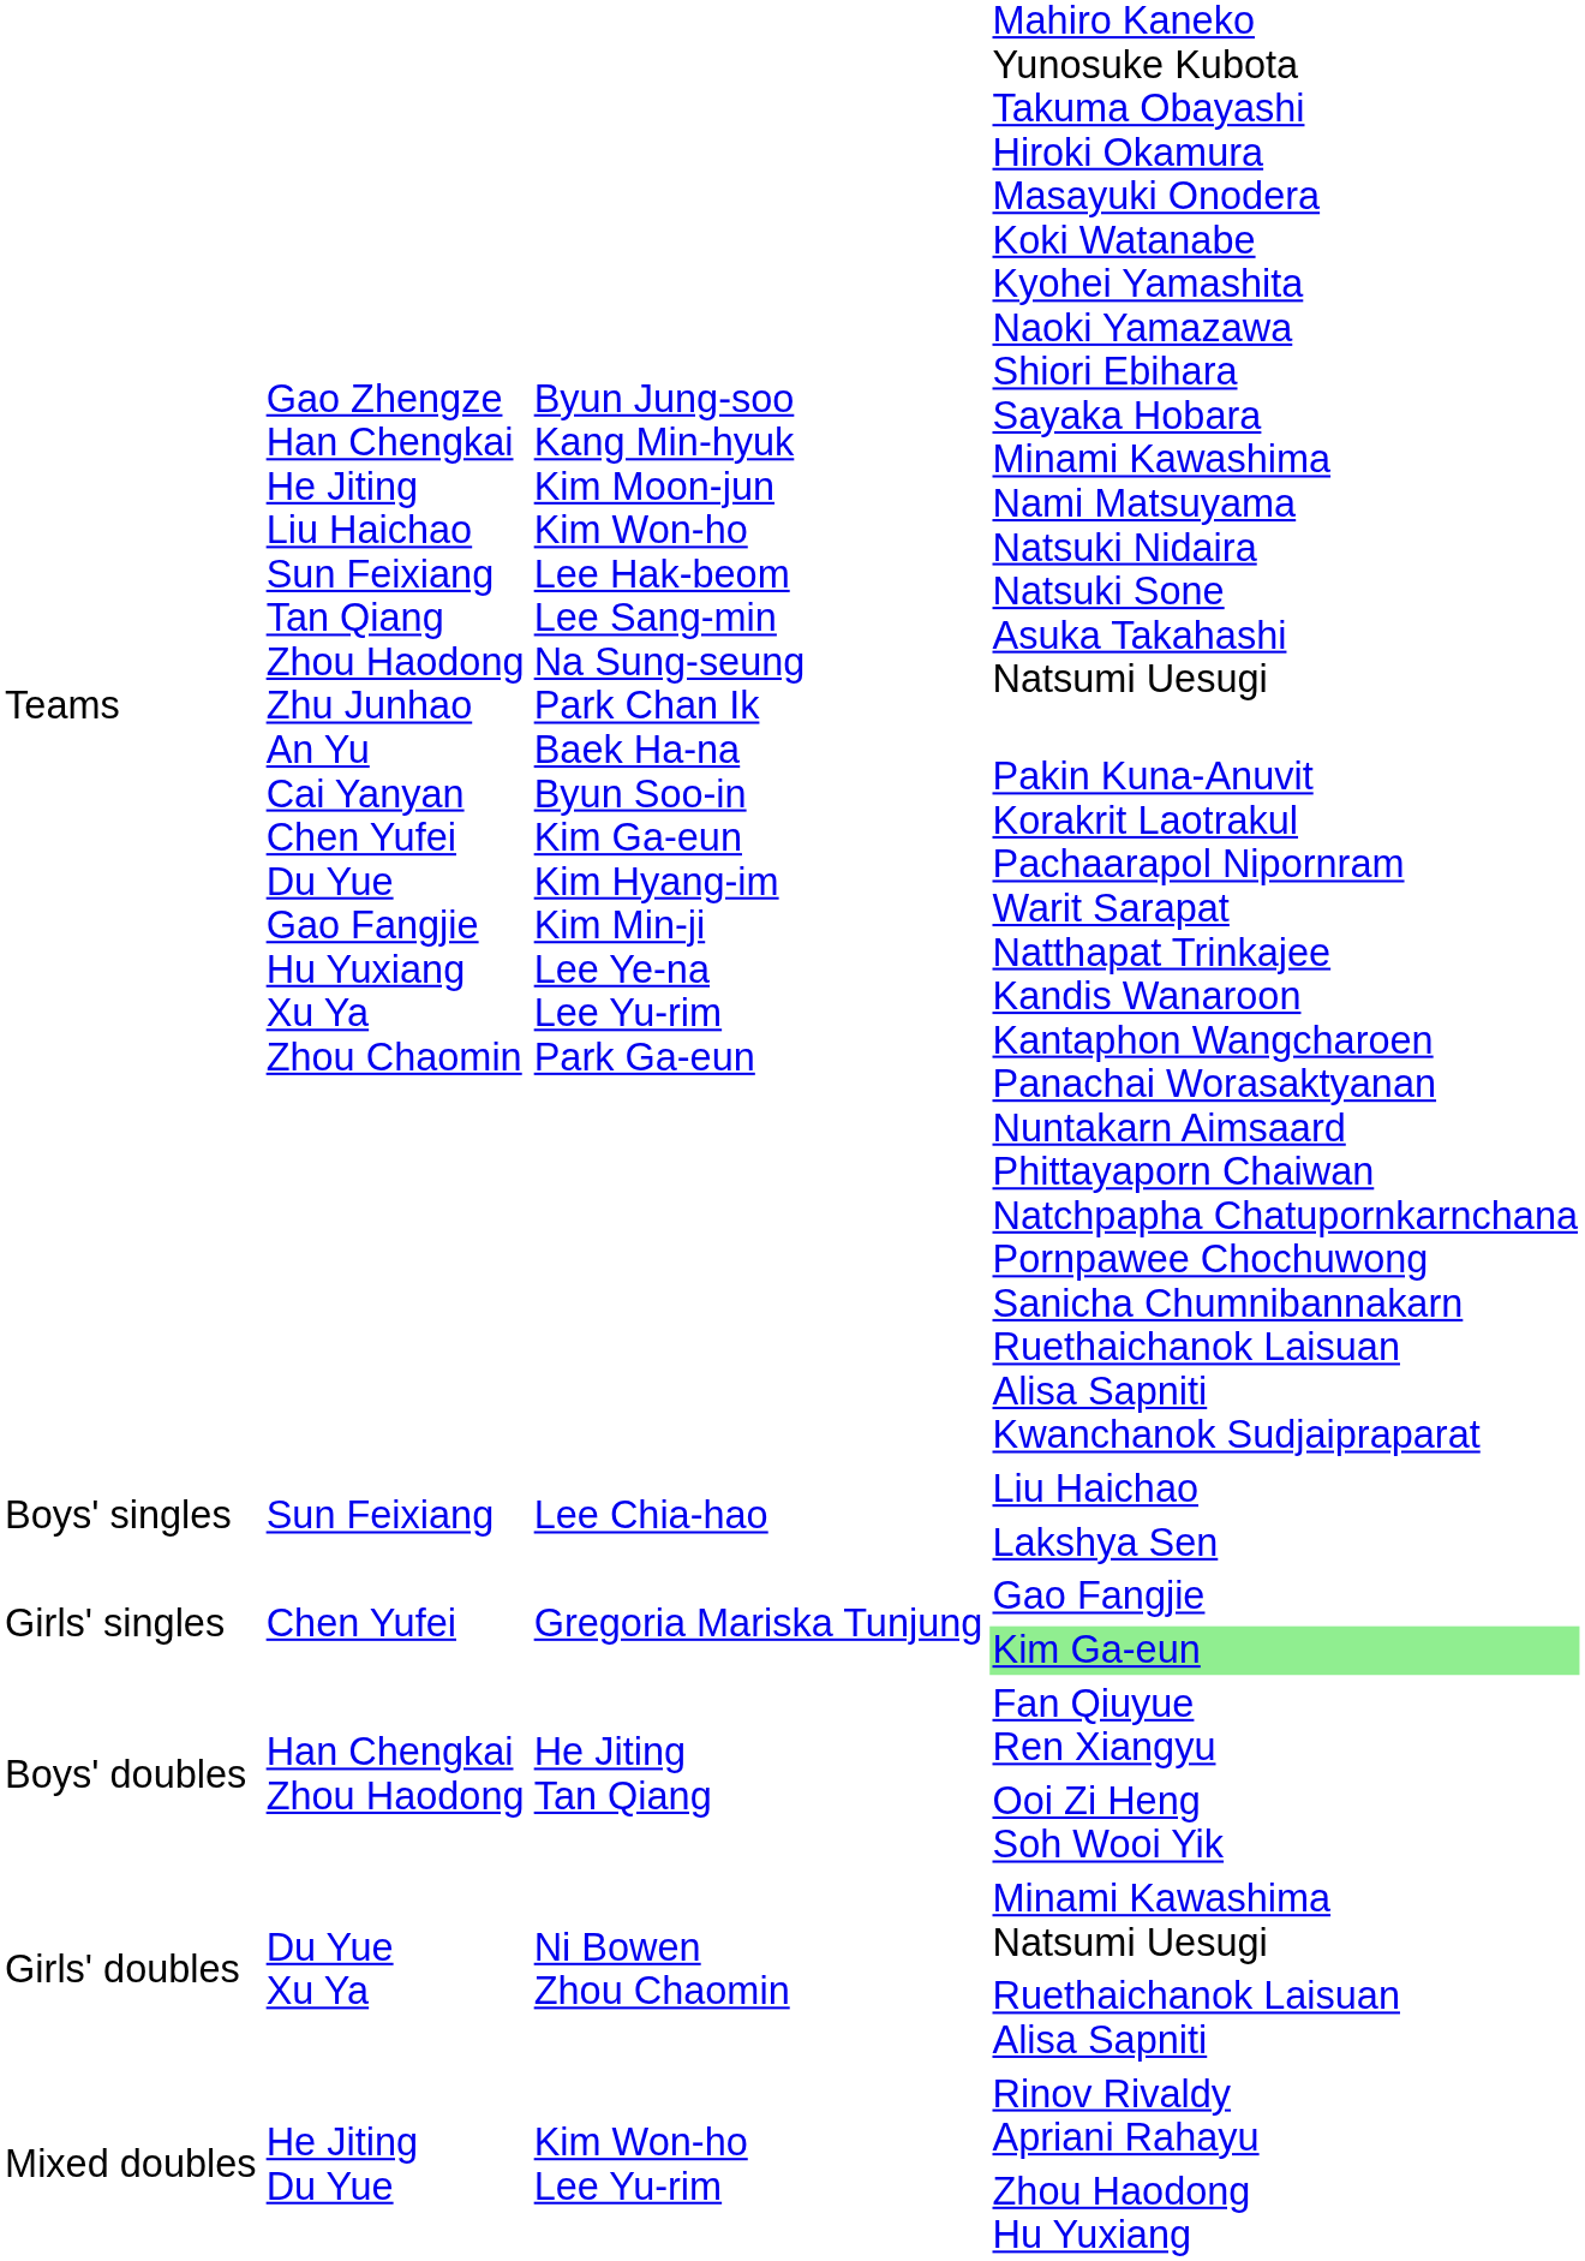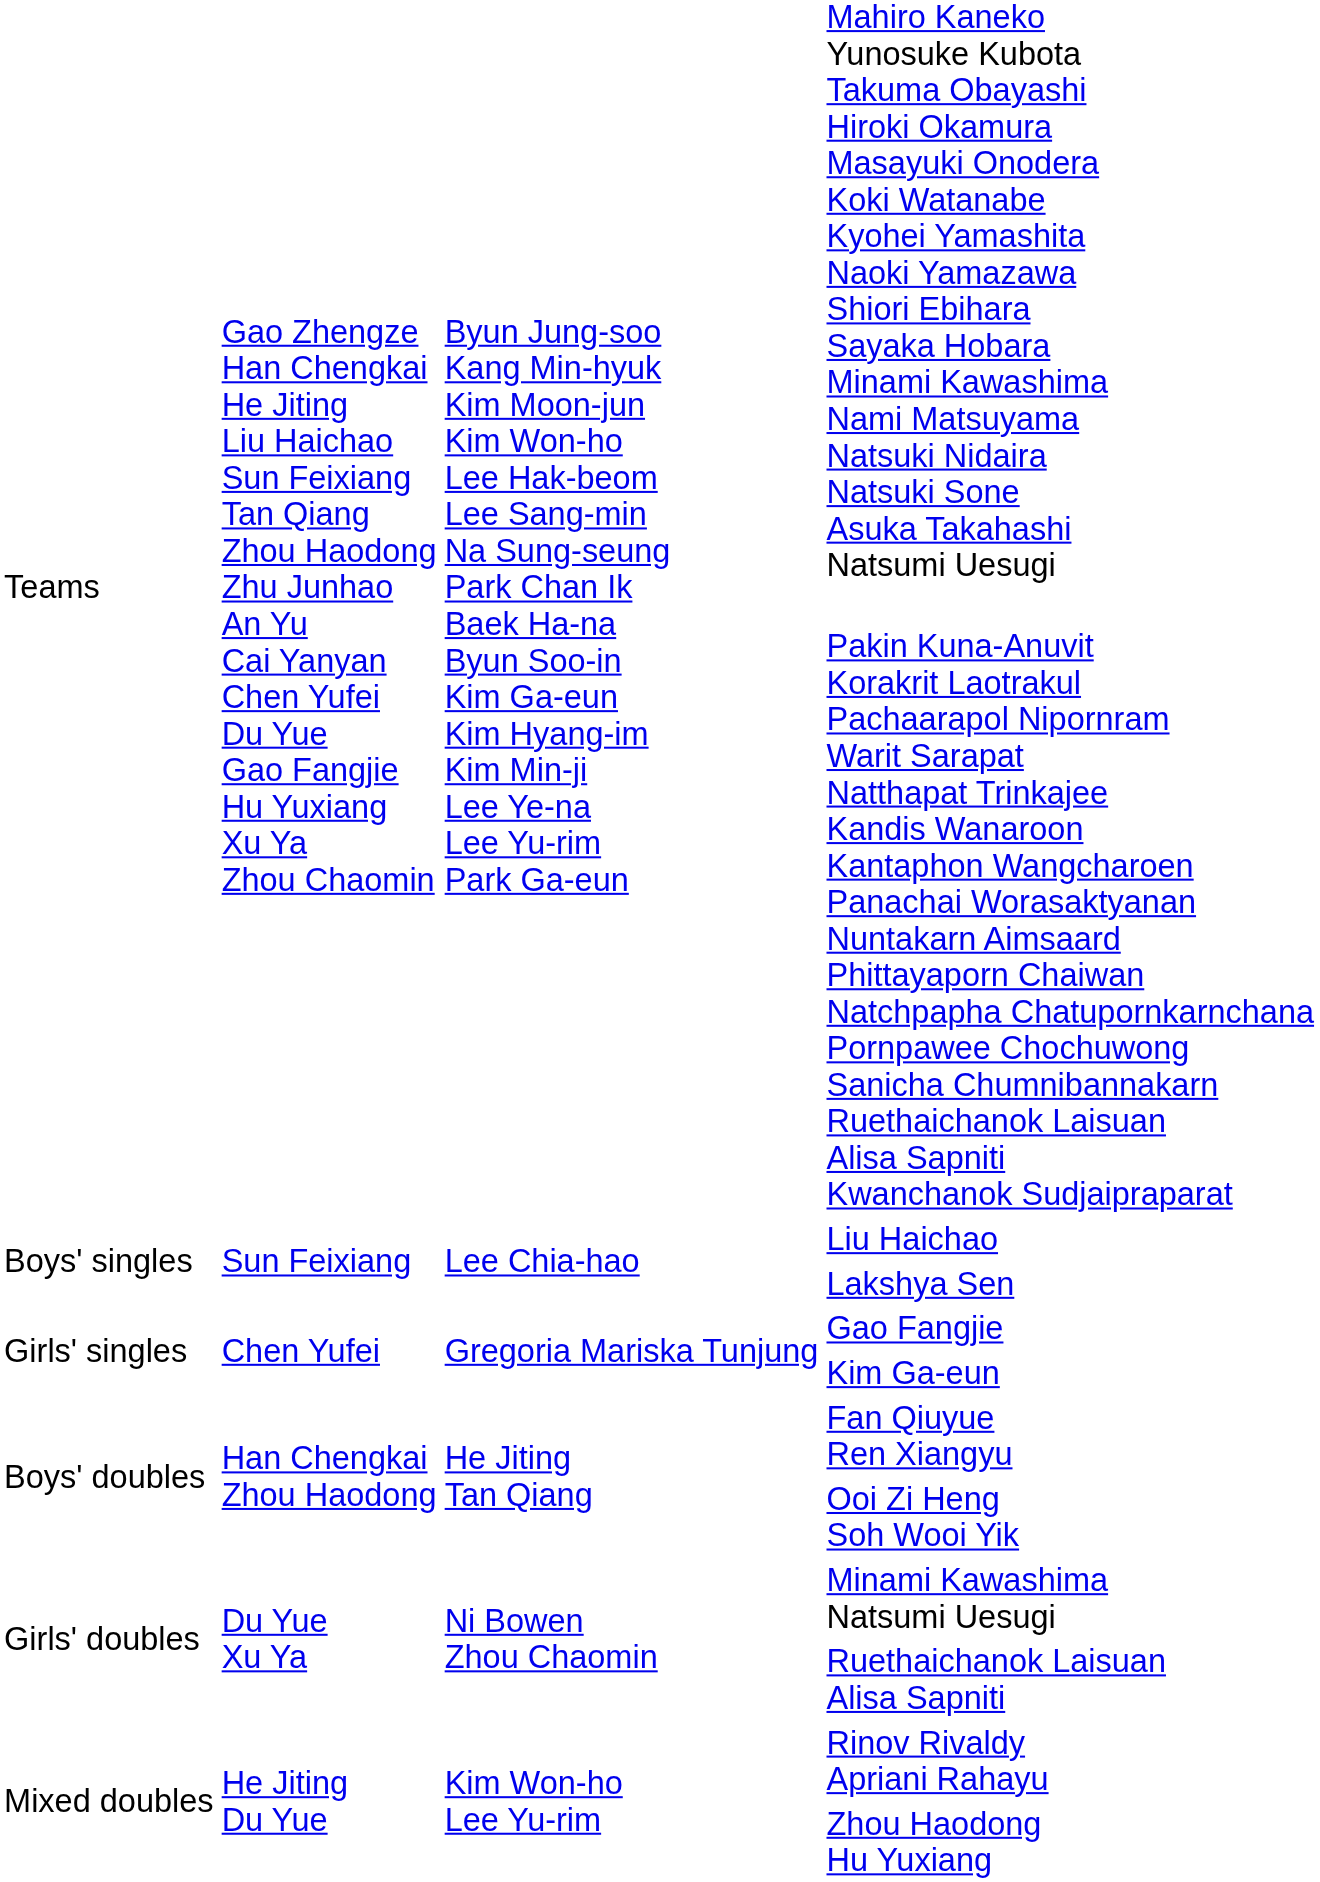Kim Ga-eun | column 4: lightgreen background -> no background
